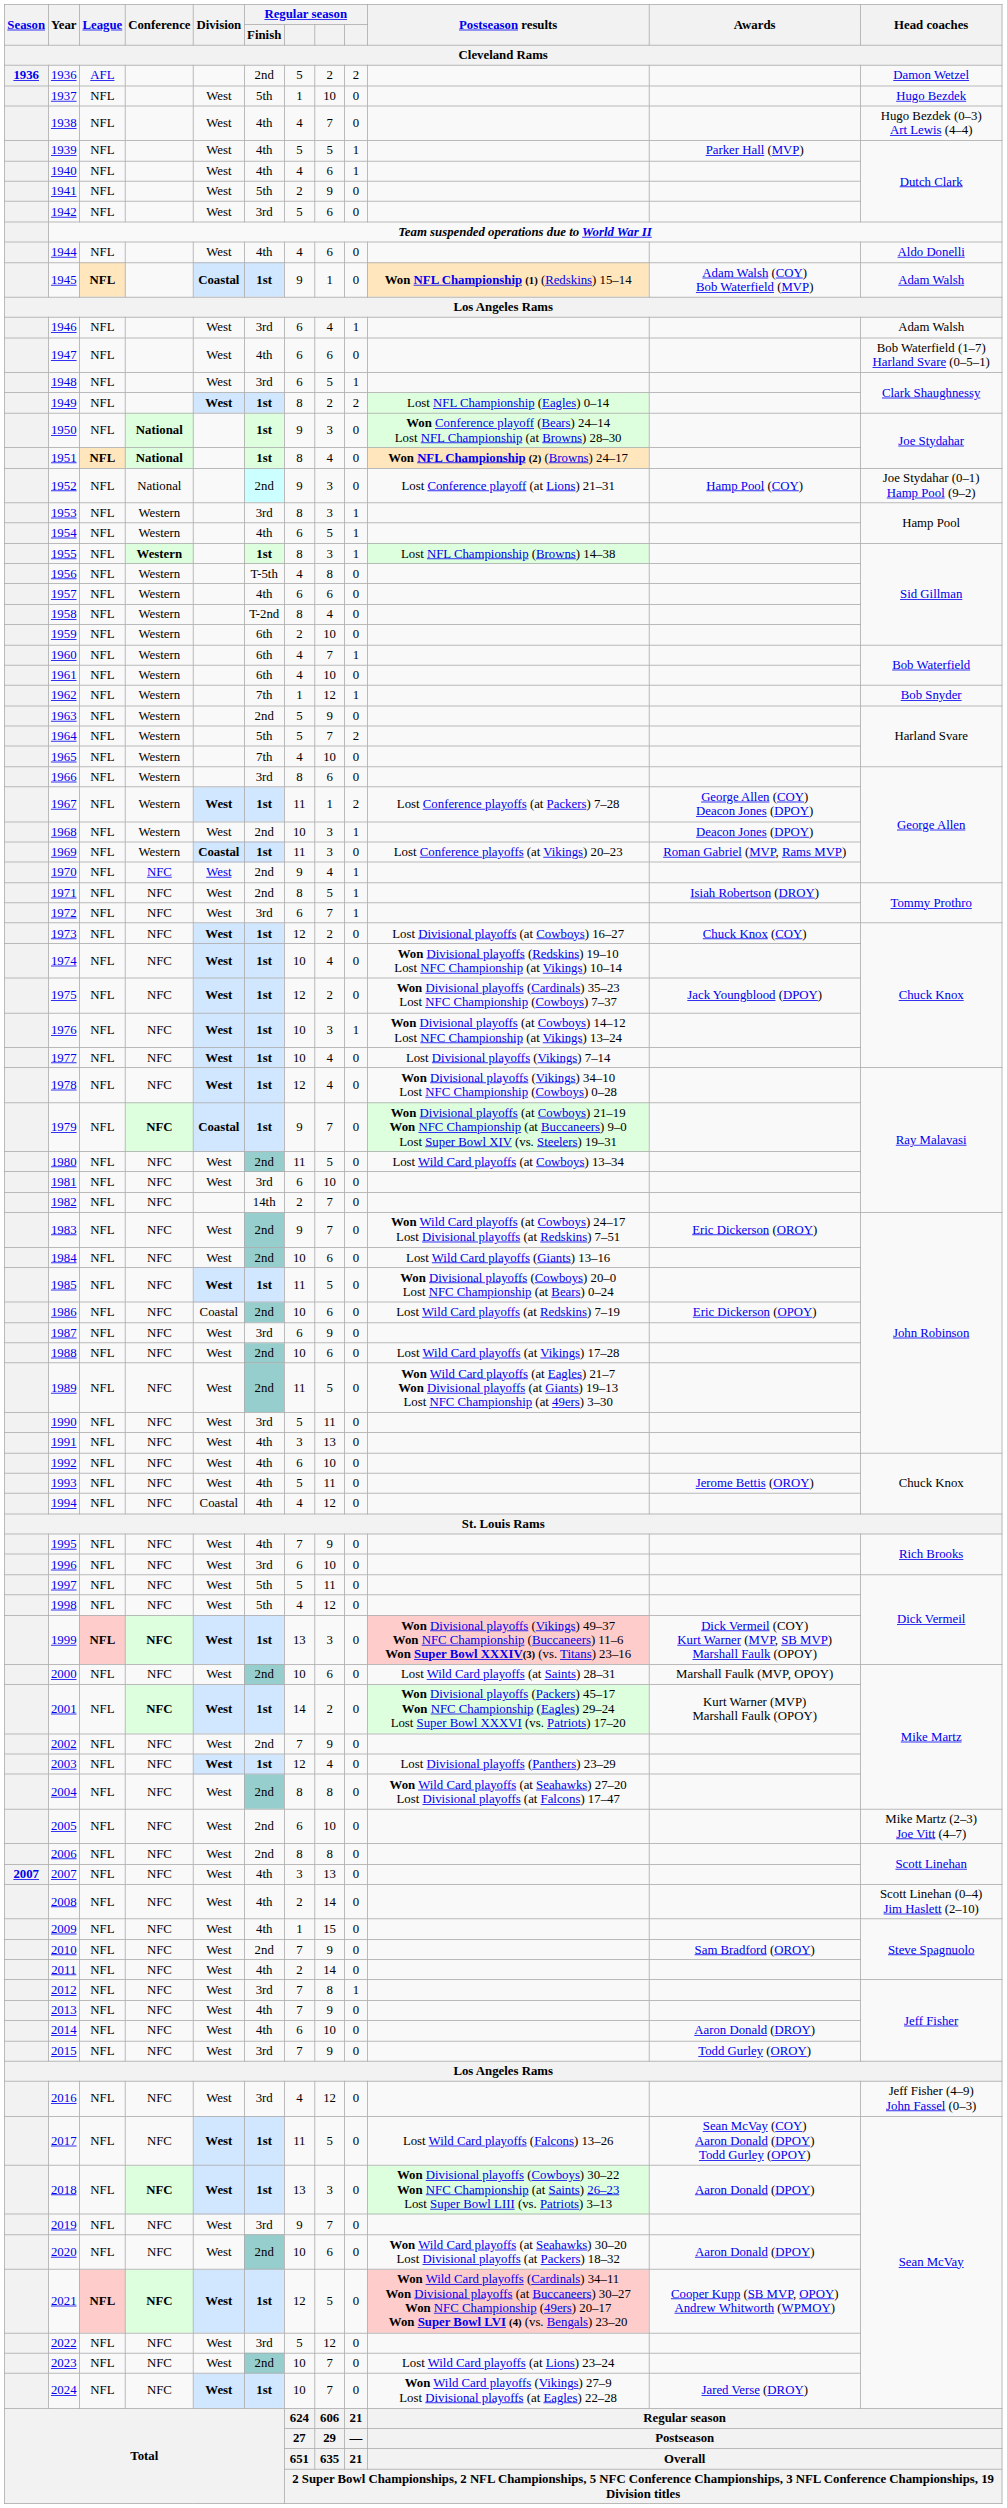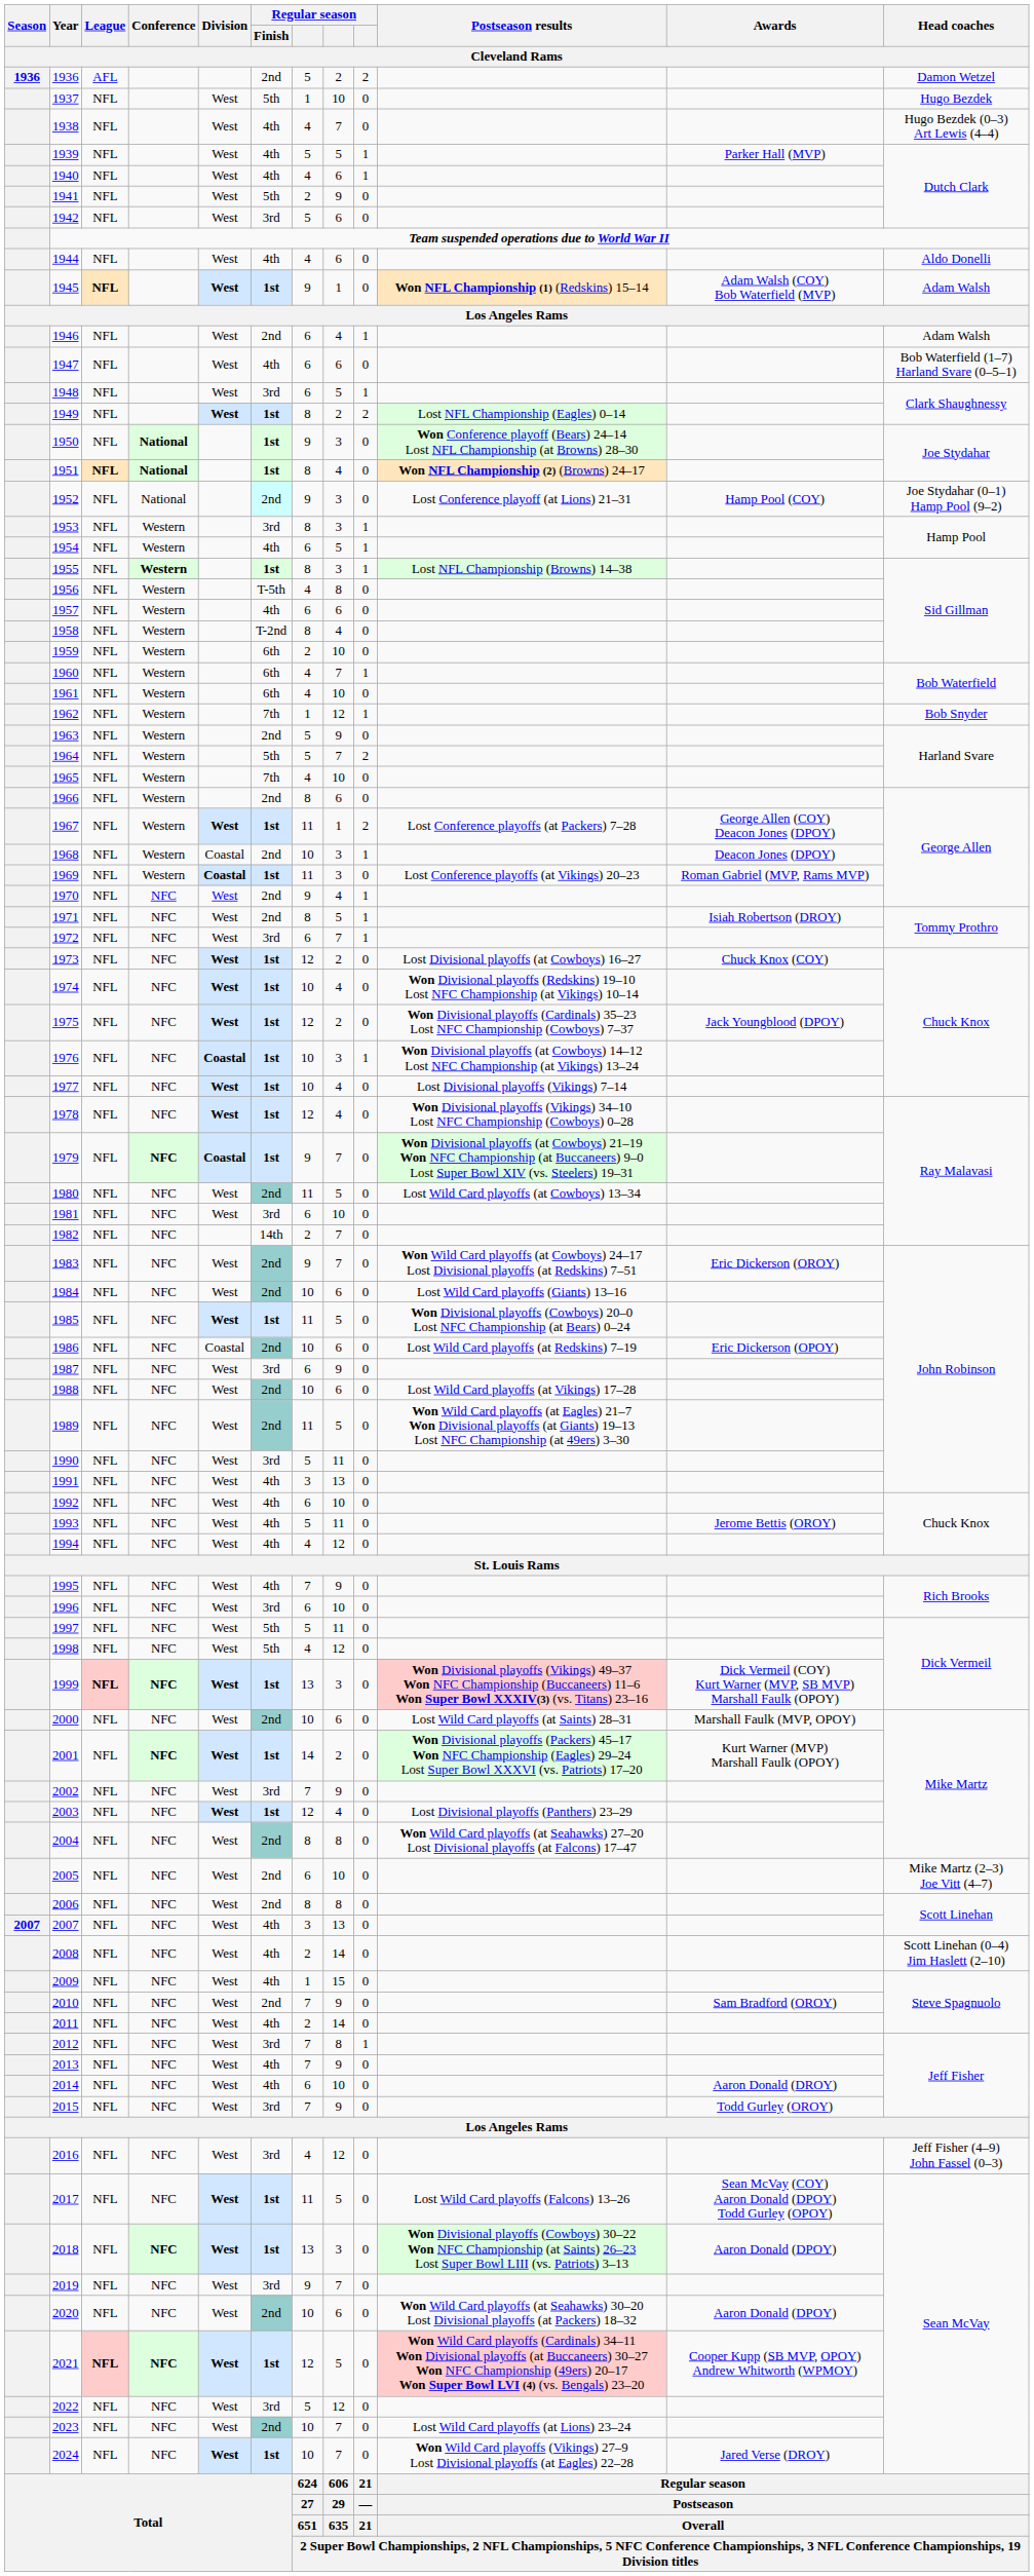1945 | Division: Coastal -> West
1946 | Regular season / Finish: 3rd -> 2nd
1966 | Regular season / Finish: 3rd -> 2nd
1968 | Division: West -> Coastal
1976 | Division: West -> Coastal
1994 | Division: Coastal -> West
2002 | Regular season / Finish: 2nd -> 3rd
